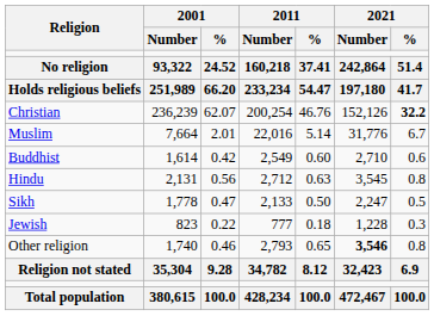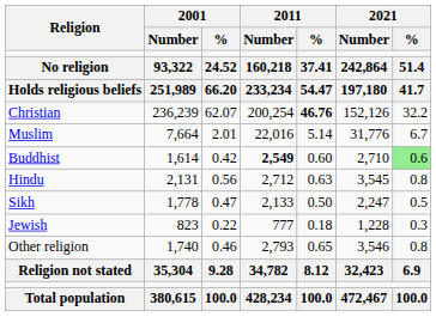Christian | 2011 / %: normal -> bold
Christian | 2021 / %: bold -> normal
Buddhist | 2011 / Number: normal -> bold
Buddhist | 2021 / %: no background -> lightgreen background
Other religion | 2021 / Number: bold -> normal
